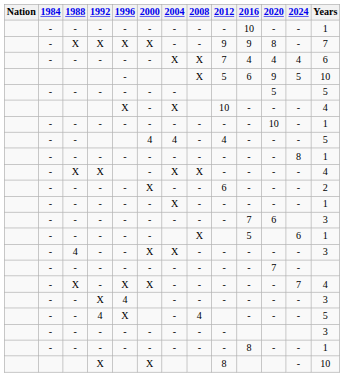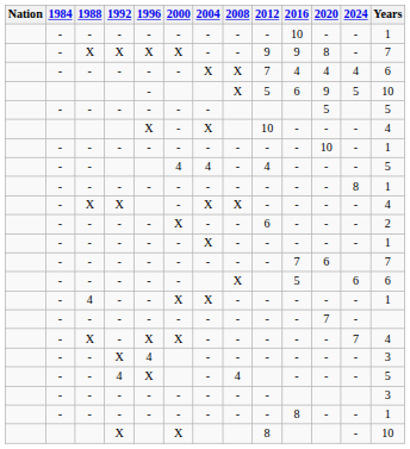row 14 | Years: 3 -> 7
row 15 | Years: 1 -> 6
row 16 | Years: 3 -> 1
